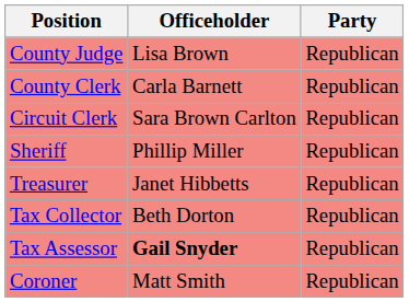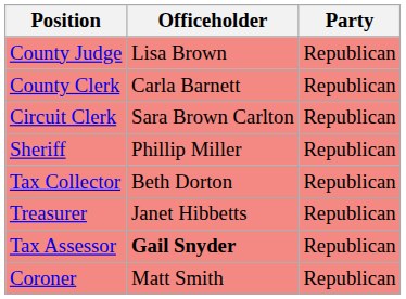rows swapped: Treasurer <-> Tax Collector
